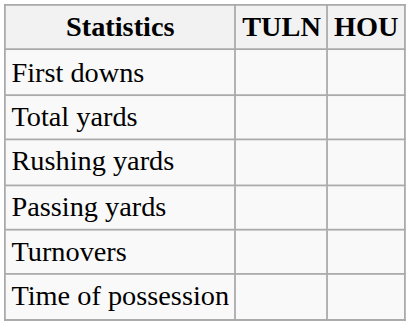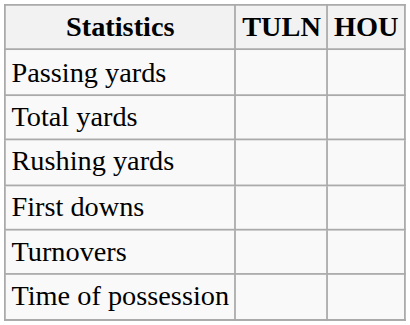rows swapped: First downs <-> Passing yards
